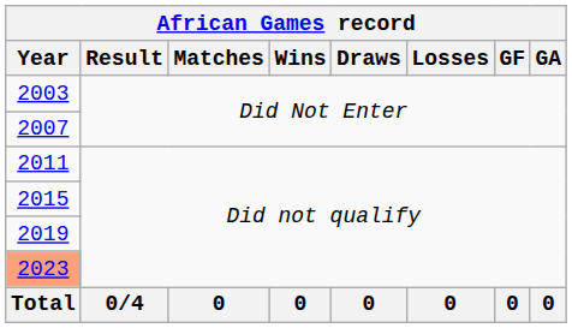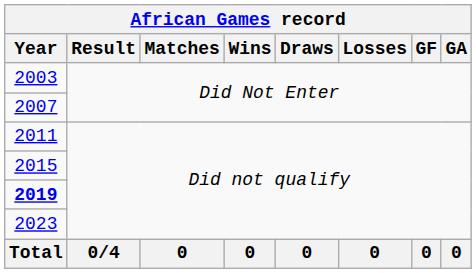2019 | African Games record / Year: normal -> bold
2023 | African Games record / Year: lightsalmon background -> no background
